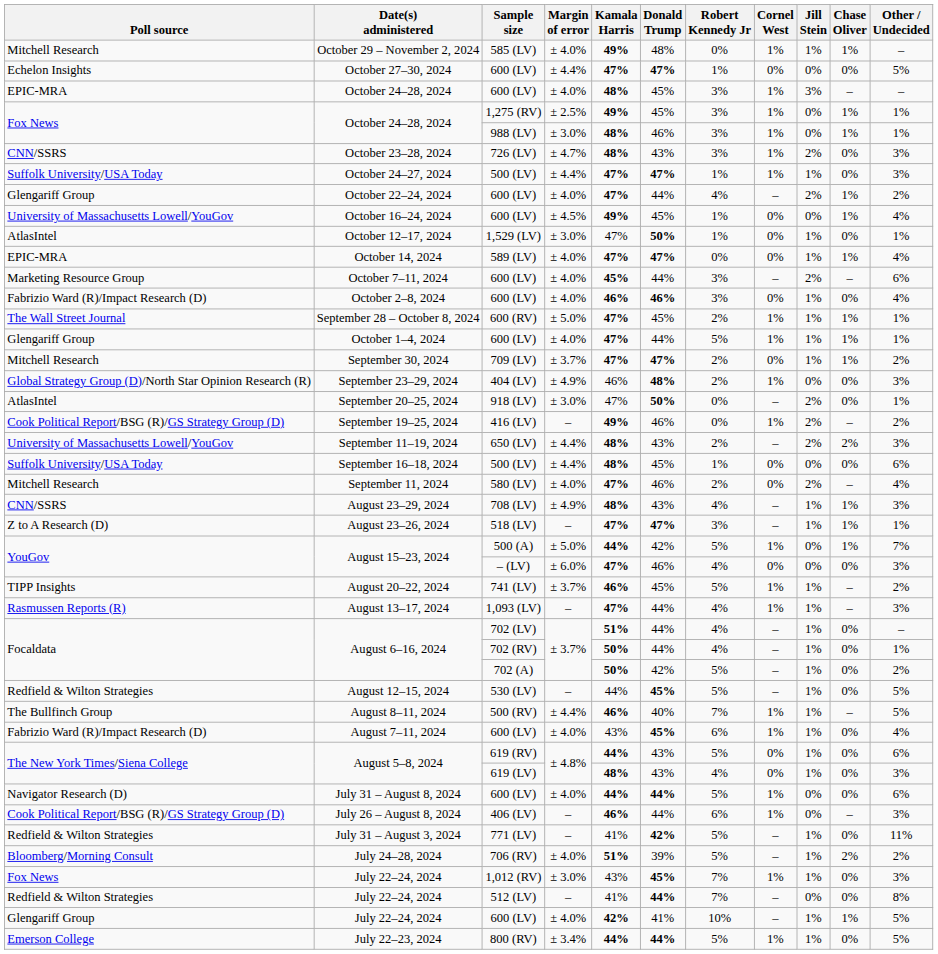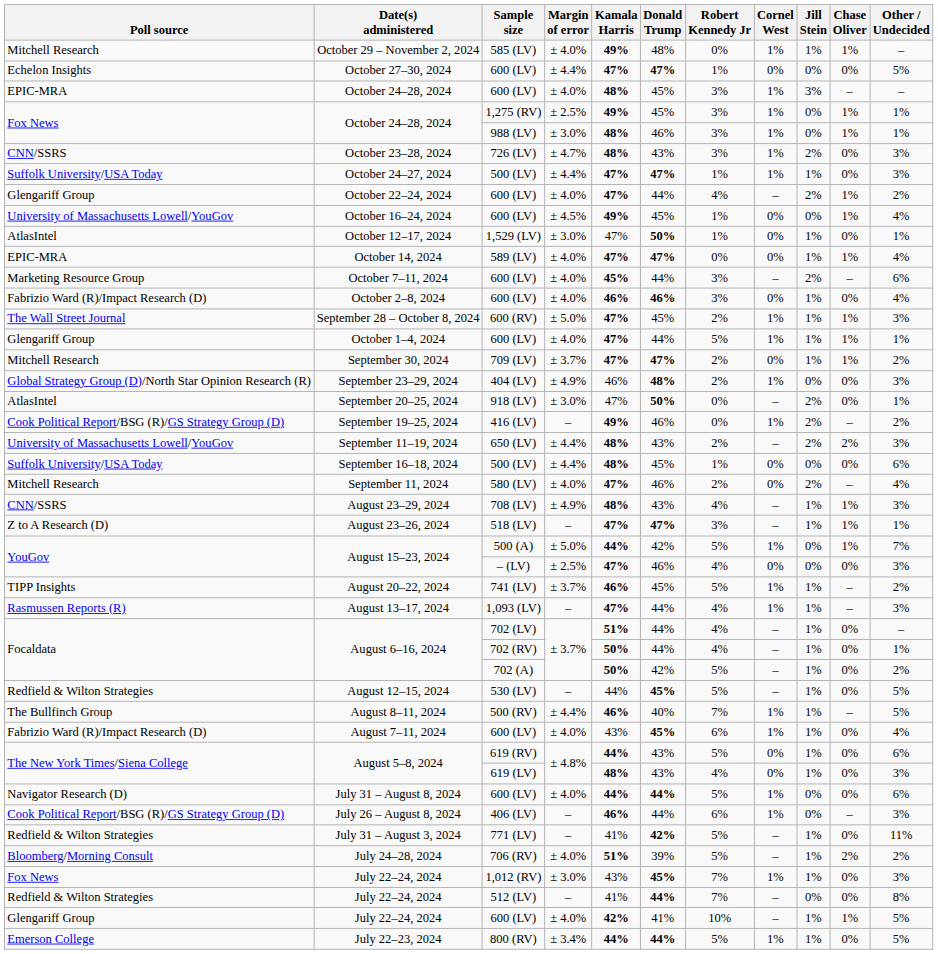September 28 – October 8, 2024 | Other / Undecided: 1% -> 3%
August 15–23, 2024 / – (LV) | Margin of error: ± 6.0% -> ± 2.5%
